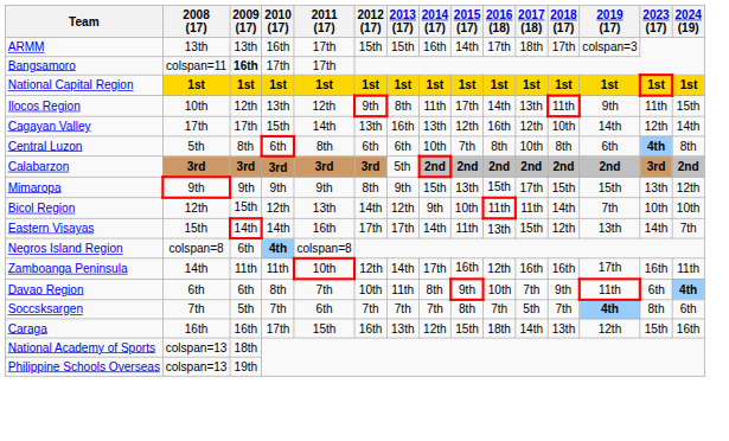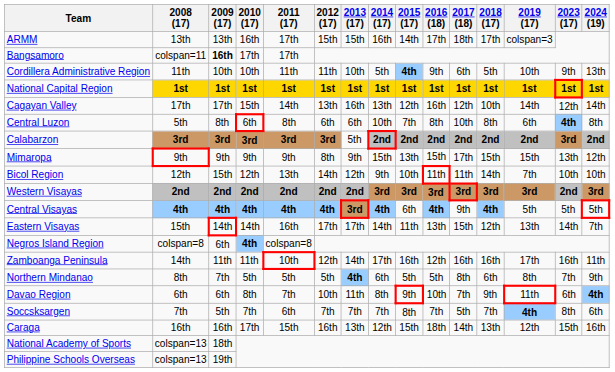+ row: Cordillera Administrative Region | 11th | 10th | 10th | 11th | 11th | 10th | 5th | 4th | 9th | 6th | 5th | 10th | 9th | 13th
- row: Ilocos Region | 10th | 12th | 13th | 12th | 9th | 8th | 11th | 17th | 14th | 13th | 11th | 9th | 11th | 15th
+ row: Western Visayas | 2nd | 2nd | 2nd | 2nd | 2nd | 2nd | 3rd | 3rd | 3rd | 3rd | 3rd | 3rd | 2nd | 3rd
+ row: Central Visayas | 4th | 4th | 4th | 4th | 4th | 3rd | 4th | 6th | 4th | 9th | 4th | 5th | 5th | 5th
+ row: Northern Mindanao | 8th | 7th | 5th | 5th | 5th | 4th | 6th | 5th | 5th | 8th | 6th | 8th | 7th | 9th
